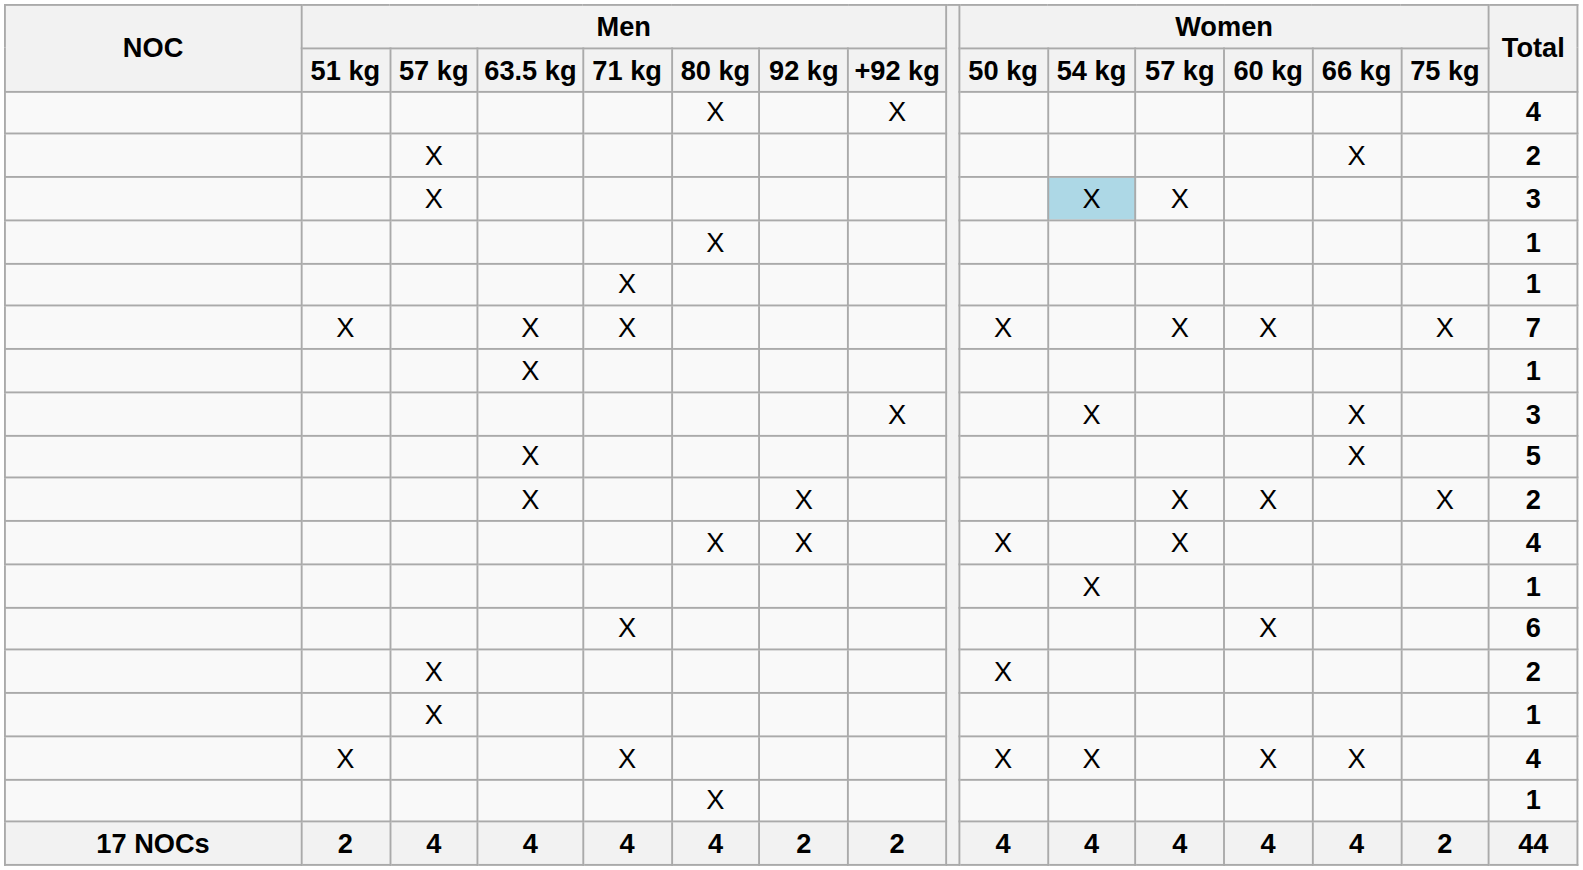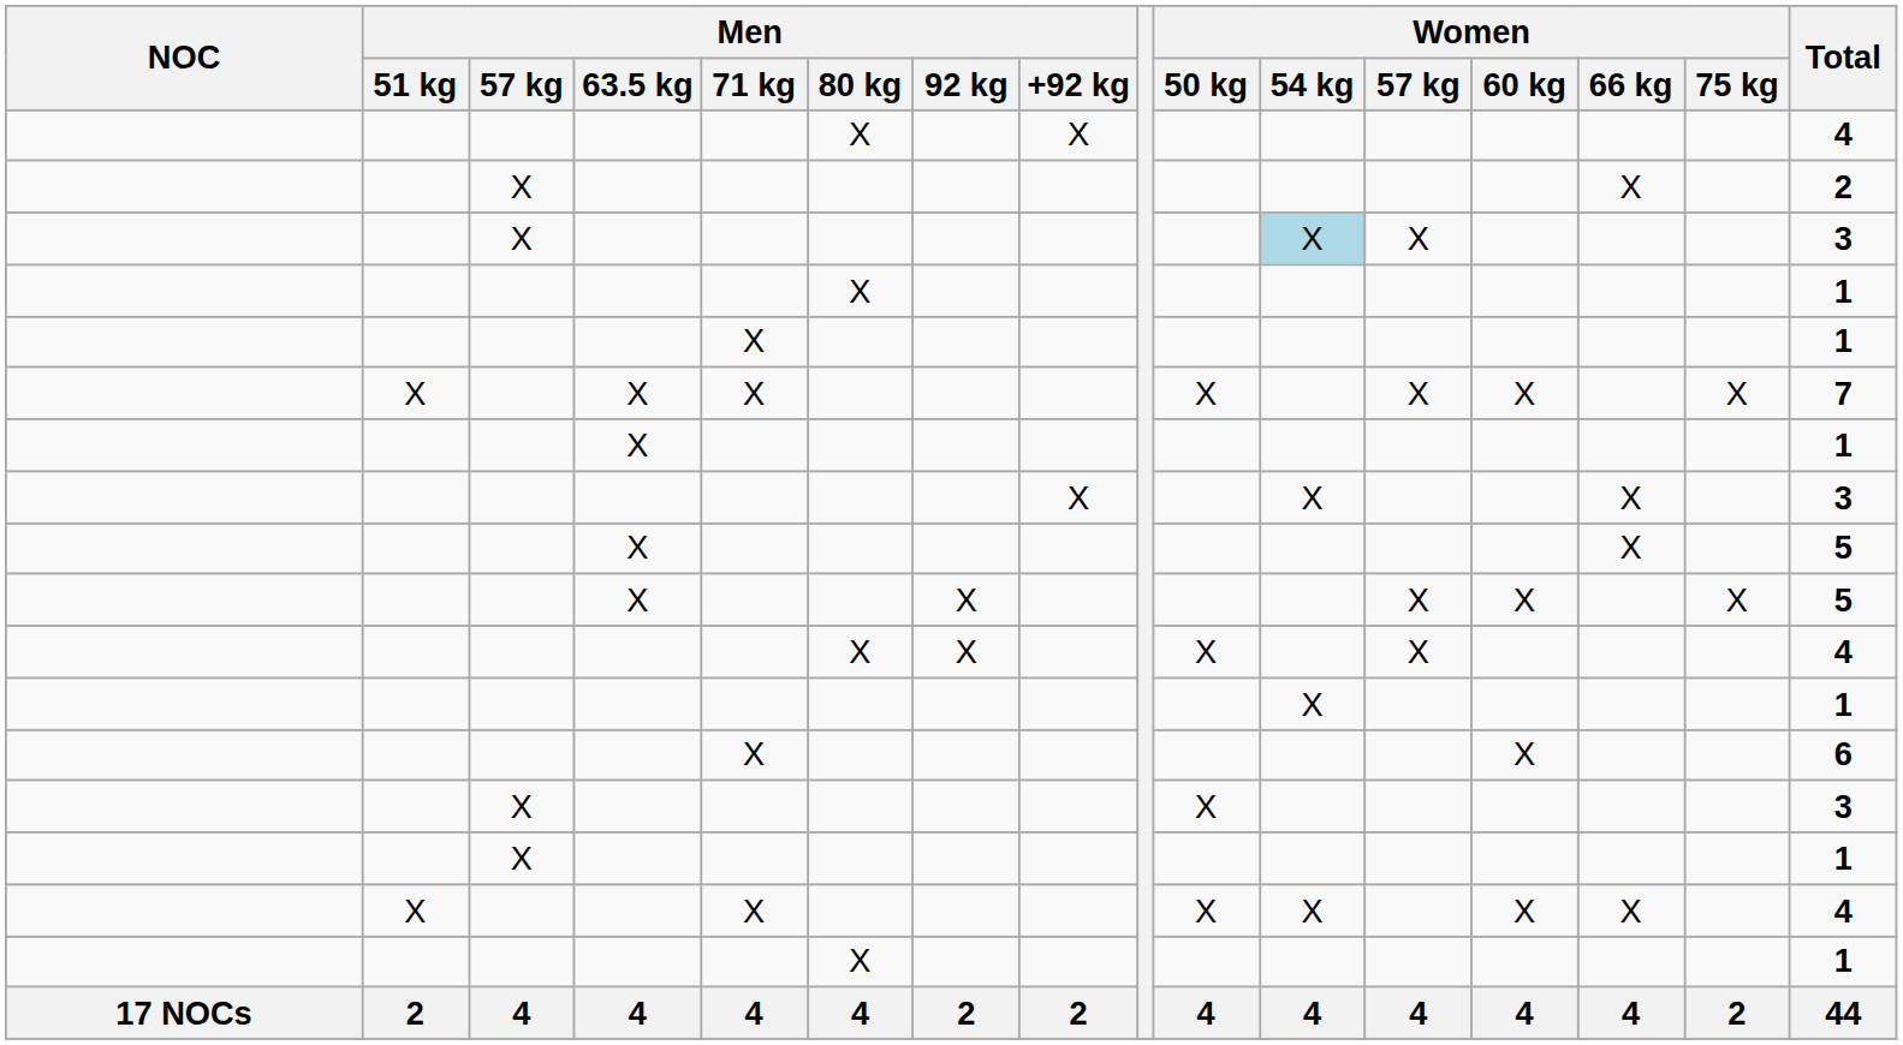row 12 | Total: 2 -> 5
row 16 | Total: 2 -> 3
